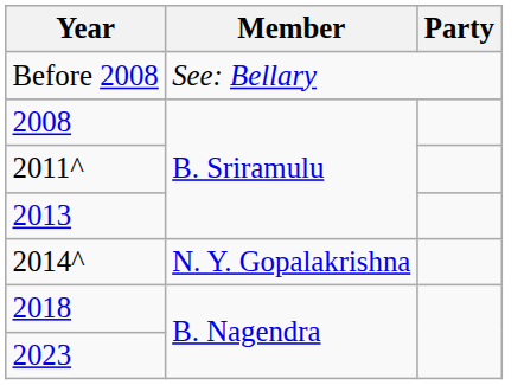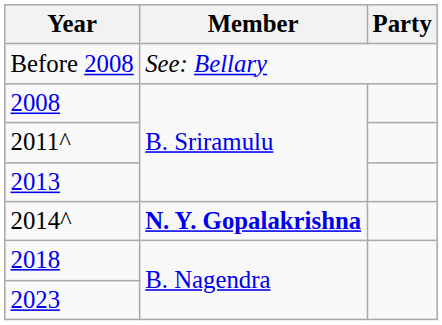2014^ | Member: normal -> bold
